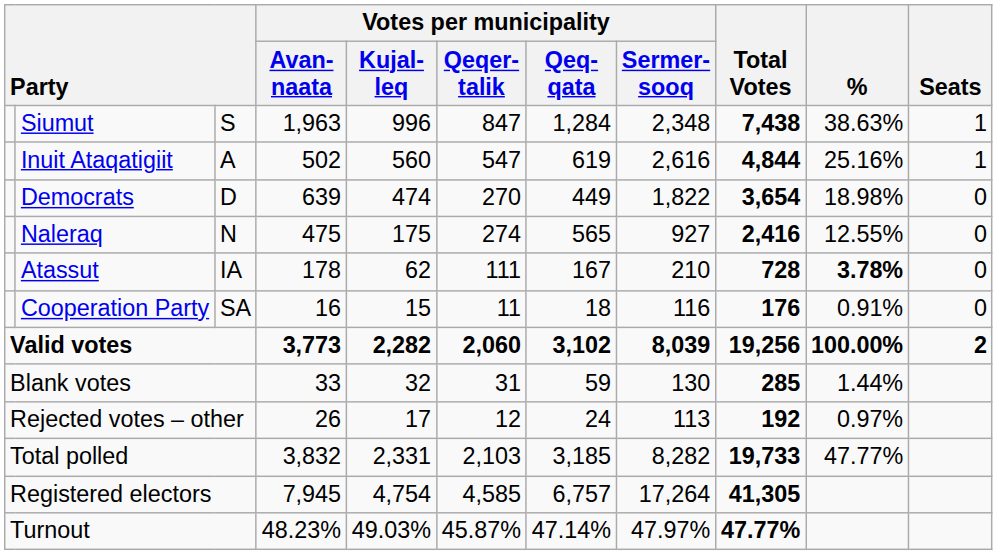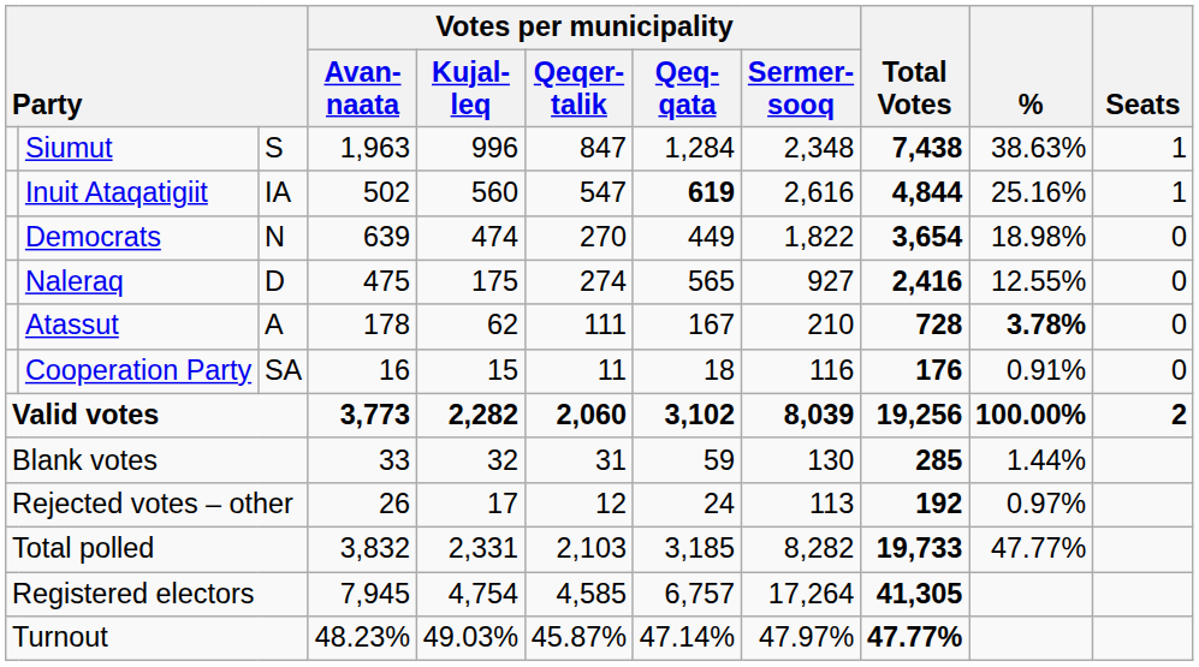Inuit Ataqatigiit | column 3: A -> IA
Inuit Ataqatigiit | Votes per municipality / Qeq- qata: normal -> bold
Democrats | column 3: D -> N
Naleraq | column 3: N -> D
Atassut | column 3: IA -> A
